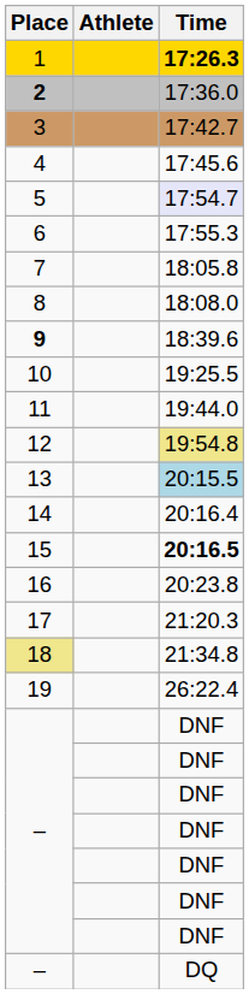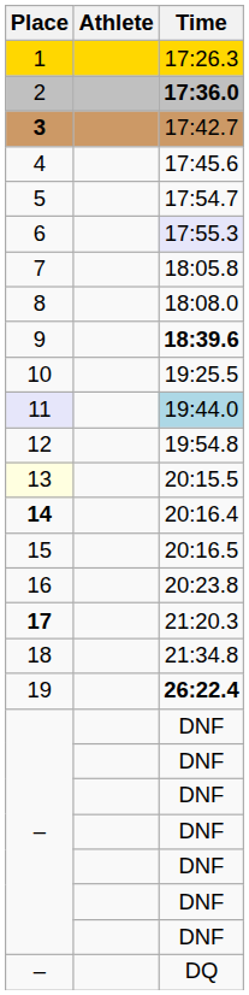17:26.3 | Time: bold -> normal
17:36.0 | Place: bold -> normal
17:36.0 | Time: normal -> bold
17:42.7 | Place: normal -> bold
17:54.7 | Time: lavender background -> no background
17:55.3 | Time: no background -> lavender background
18:39.6 | Place: bold -> normal
18:39.6 | Time: normal -> bold
19:44.0 | Place: no background -> lavender background
19:44.0 | Time: no background -> lightblue background
19:54.8 | Time: khaki background -> no background
20:15.5 | Place: no background -> lightyellow background
20:15.5 | Time: lightblue background -> no background
20:16.4 | Place: normal -> bold
20:16.5 | Time: bold -> normal
21:20.3 | Place: normal -> bold
21:34.8 | Place: khaki background -> no background
26:22.4 | Time: normal -> bold
